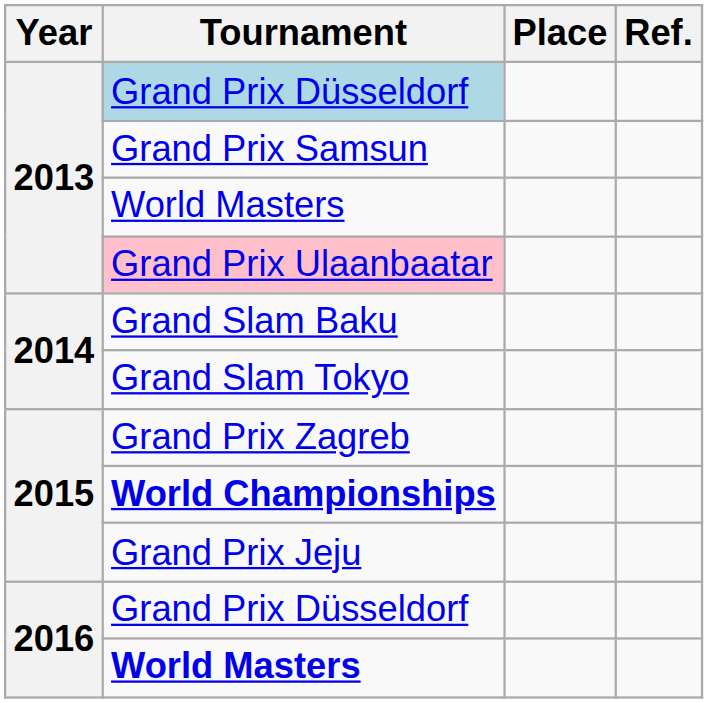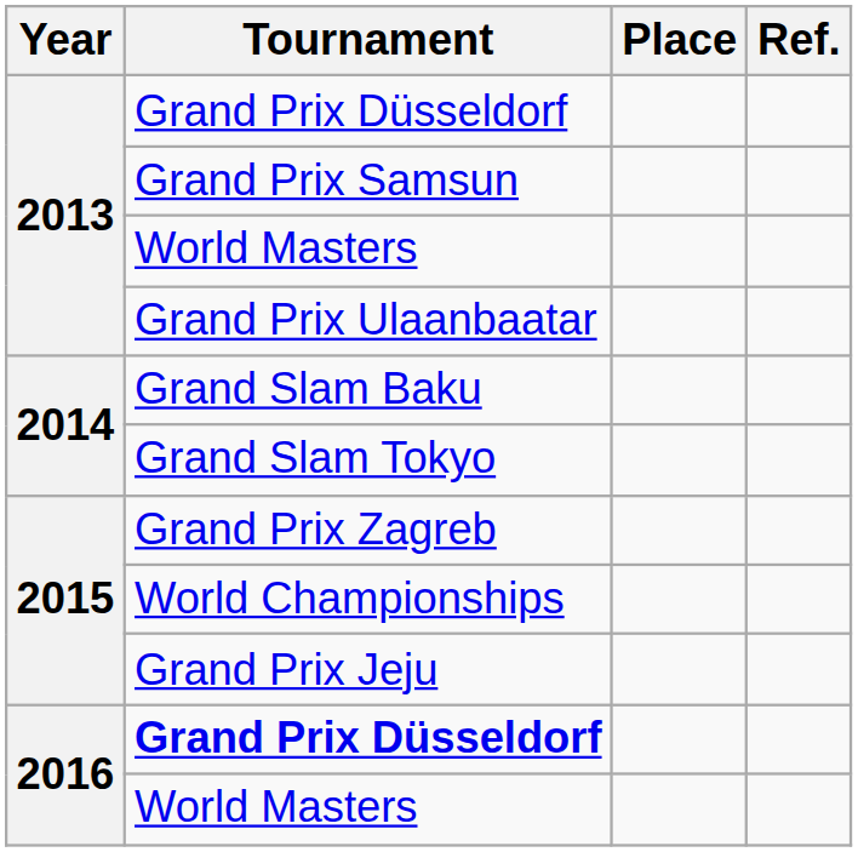2013 / Grand Prix Düsseldorf | Tournament: lightblue background -> no background
Grand Prix Ulaanbaatar | Tournament: pink background -> no background
World Championships | Tournament: bold -> normal
2016 / Grand Prix Düsseldorf | Tournament: normal -> bold
2016 / World Masters | Tournament: bold -> normal
